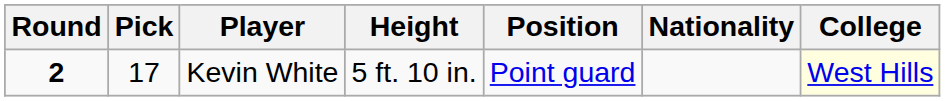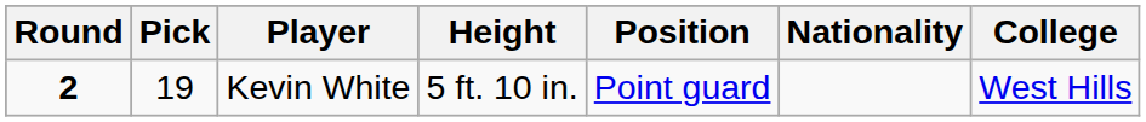Kevin White | Pick: 17 -> 19
Kevin White | College: lightyellow background -> no background
